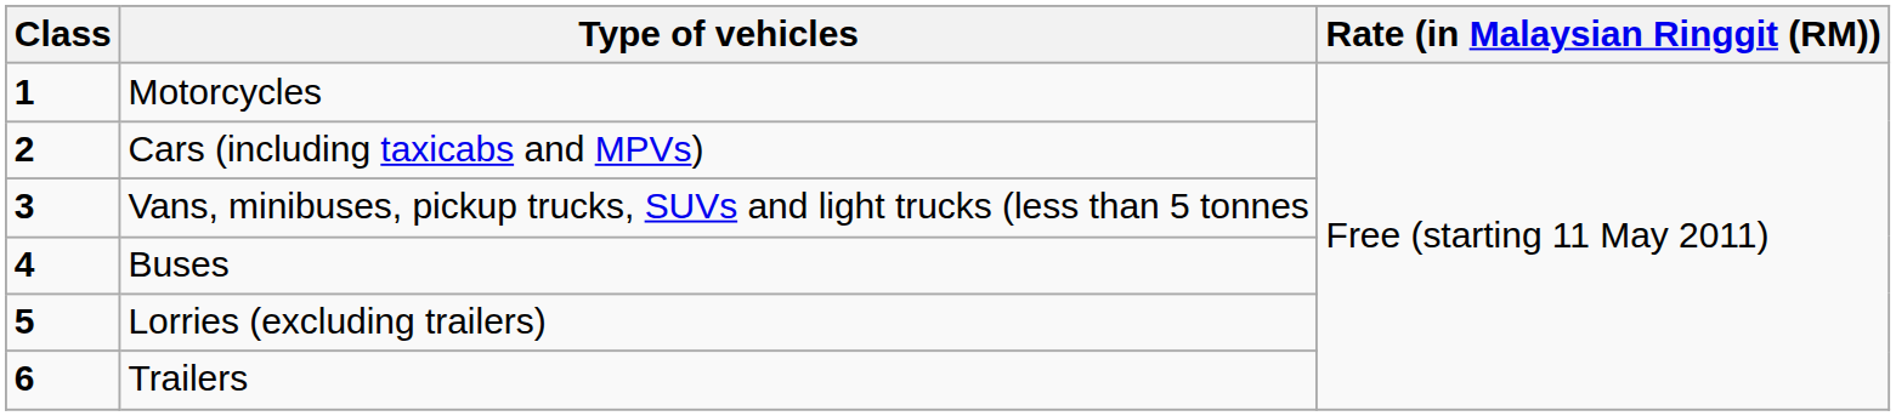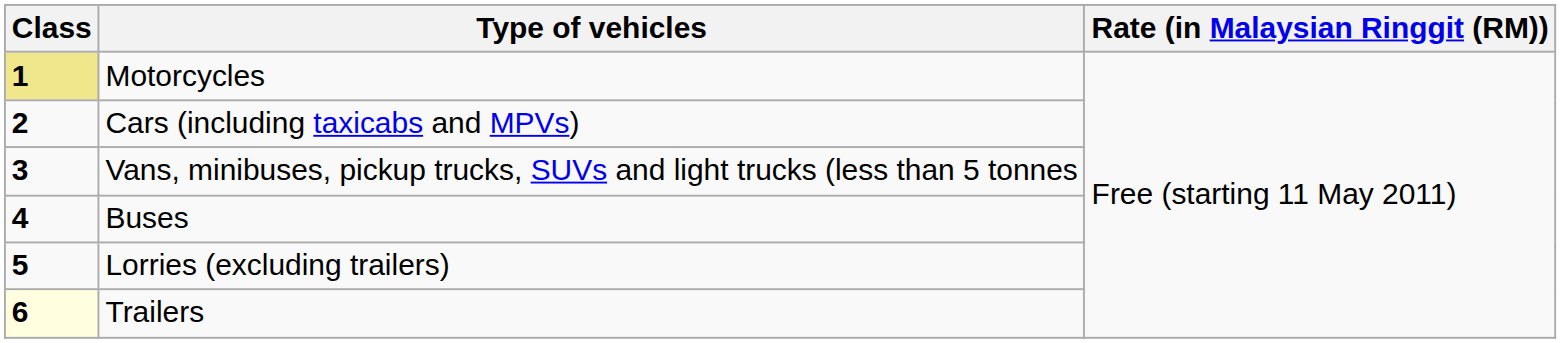Motorcycles | Class: no background -> khaki background
Trailers | Class: no background -> lightyellow background
